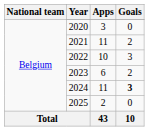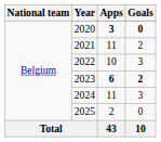2020 | Apps: normal -> bold
2020 | Goals: normal -> bold
2023 | Apps: normal -> bold
2023 | Goals: normal -> bold
2024 | Goals: bold -> normal
